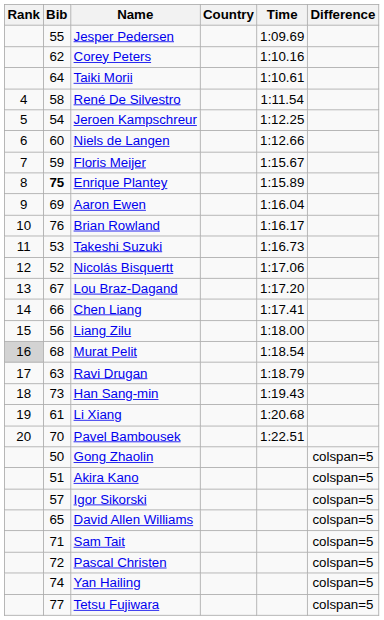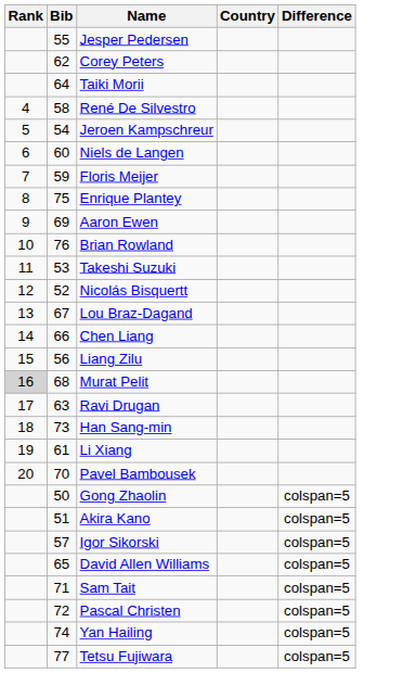- column: Time | 1:09.69 | 1:10.16 | 1:10.61 | 1:11.54 | 1:12.25 | 1:12.66 | 1:15.67 | 1:15.89 | 1:16.04 | 1:16.17 | 1:16.73 | 1:17.06 | 1:17.20 | 1:17.41 | 1:18.00 | 1:18.54 | 1:18.79 | 1:19.43 | 1:20.68 | 1:22.51
Enrique Plantey | Bib: bold -> normal
